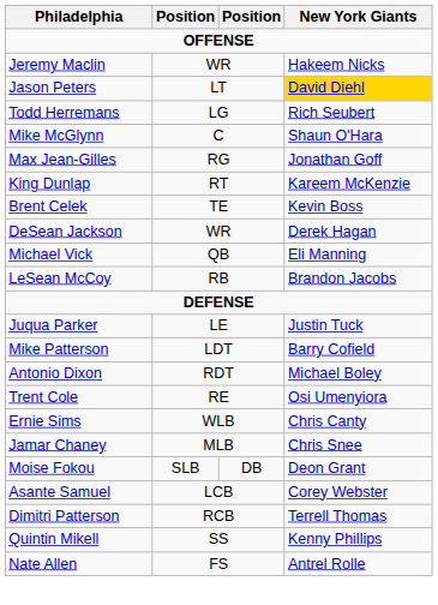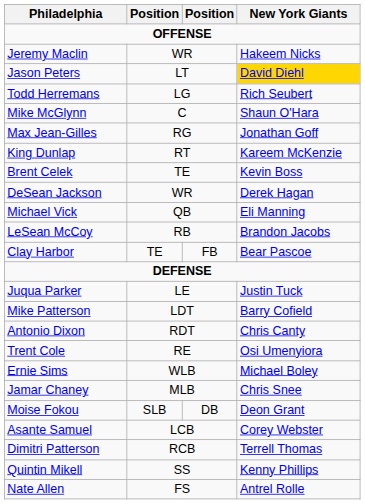+ row: Clay Harbor | TE | FB | Bear Pascoe
Antonio Dixon | New York Giants: Michael Boley -> Chris Canty
Ernie Sims | New York Giants: Chris Canty -> Michael Boley
